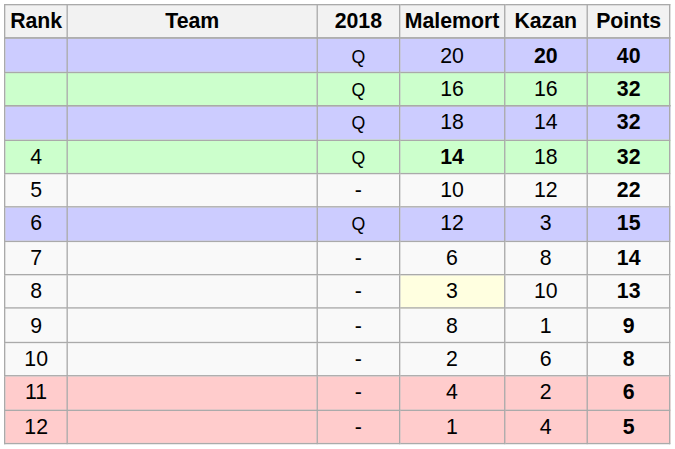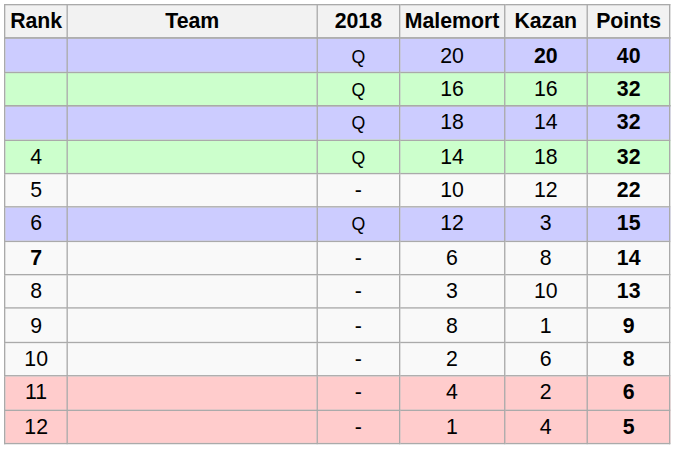row 5 | Malemort: bold -> normal
row 8 | Rank: normal -> bold
row 9 | Malemort: lightyellow background -> no background
